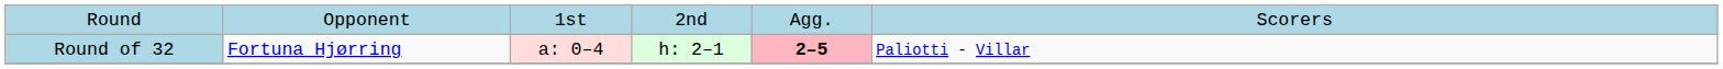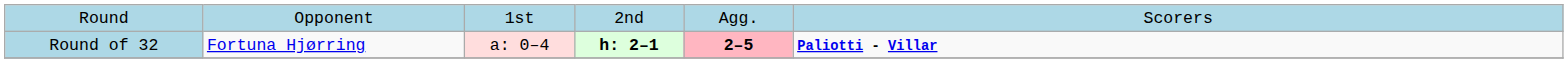Round of 32 | column 4: normal -> bold
Round of 32 | column 6: normal -> bold
